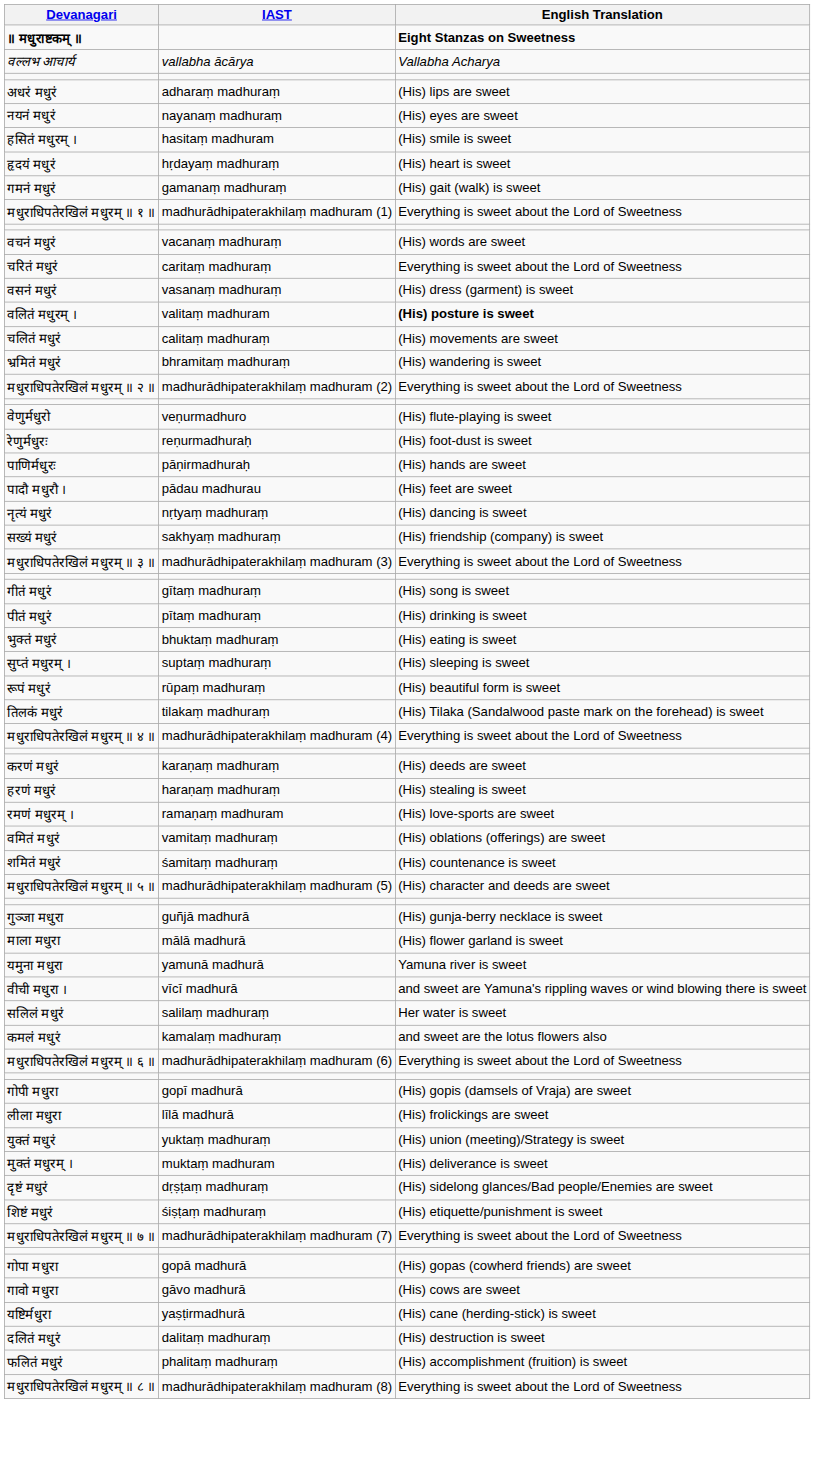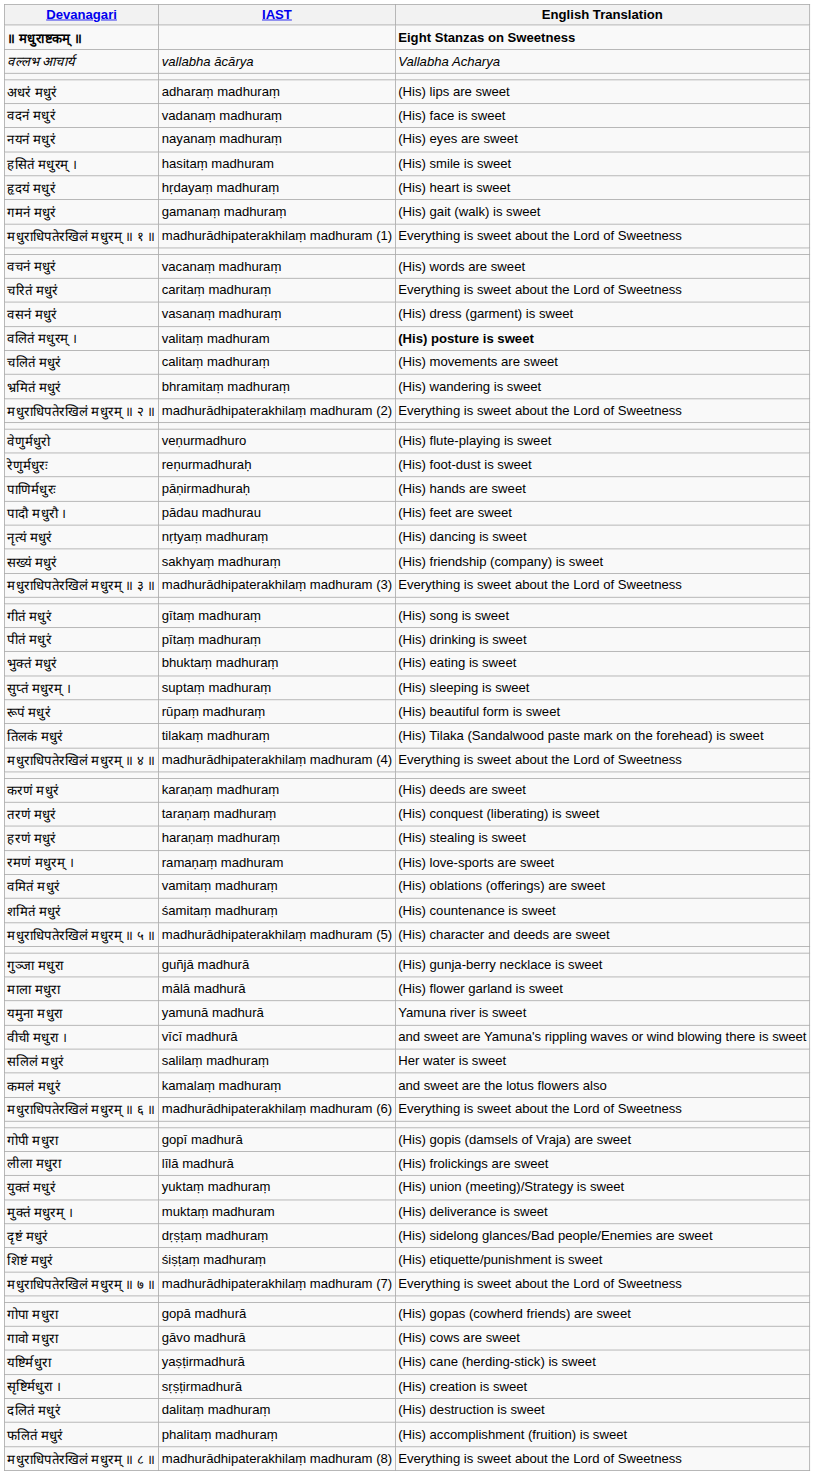+ row: वदनं मधुरं | vadanaṃ madhuraṃ | (His) face is sweet
+ row: तरणं मधुरं | taraṇaṃ madhuraṃ | (His) conquest (liberating) is sweet
+ row: सृष्टिर्मधुरा । | sṛṣṭirmadhurā | (His) creation is sweet
